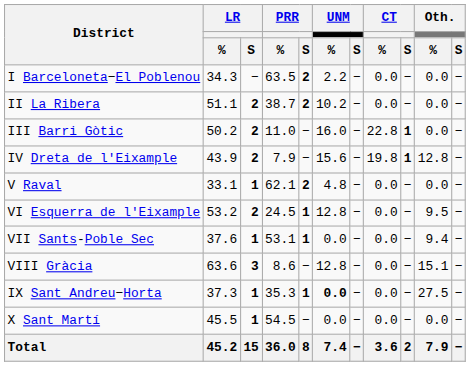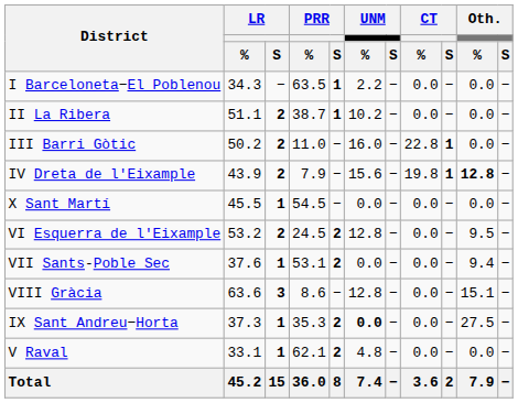I Barceloneta−El Poblenou | PRR / S: 2 -> 1
II La Ribera | PRR / S: 2 -> 1
IV Dreta de l'Eixample | Oth. / %: normal -> bold
rows swapped: V Raval <-> X Sant Martí
VI Esquerra de l'Eixample | PRR / S: 1 -> 2
VII Sants-Poble Sec | PRR / S: 1 -> 2
IX Sant Andreu−Horta | PRR / S: 1 -> 2
